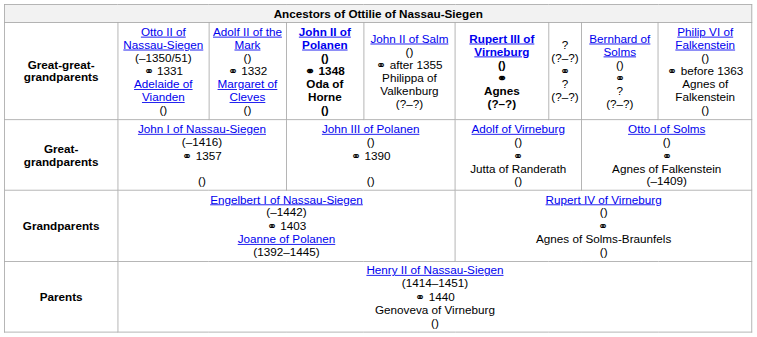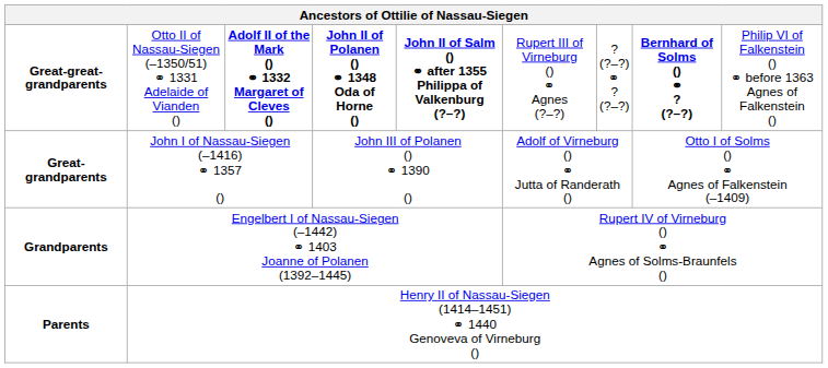Great-great-grandparents | column 3: normal -> bold
Great-great-grandparents | column 5: normal -> bold
Great-great-grandparents | column 6: bold -> normal
Great-great-grandparents | column 8: normal -> bold
